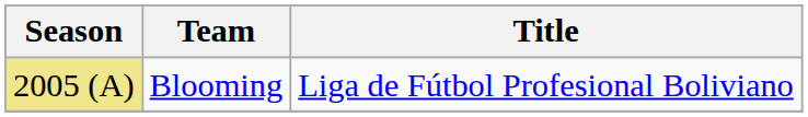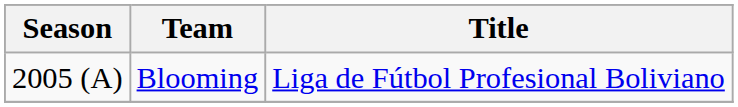Blooming | Season: khaki background -> no background
